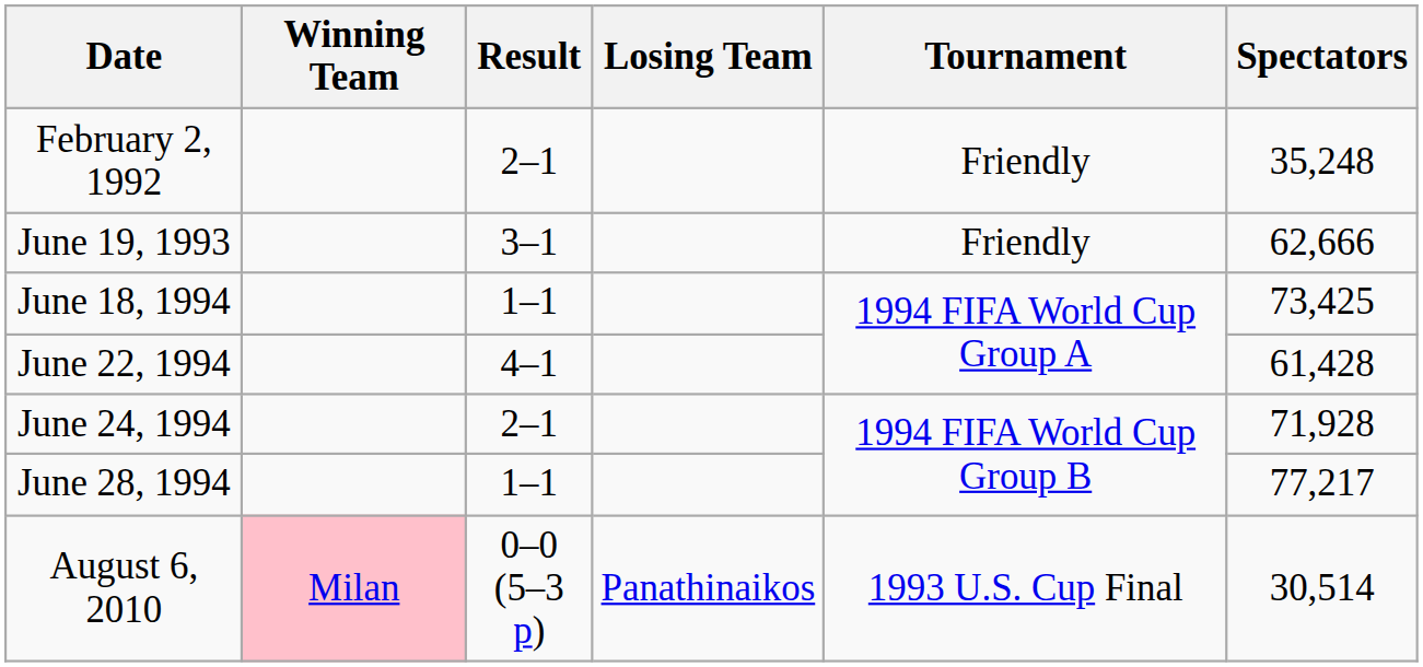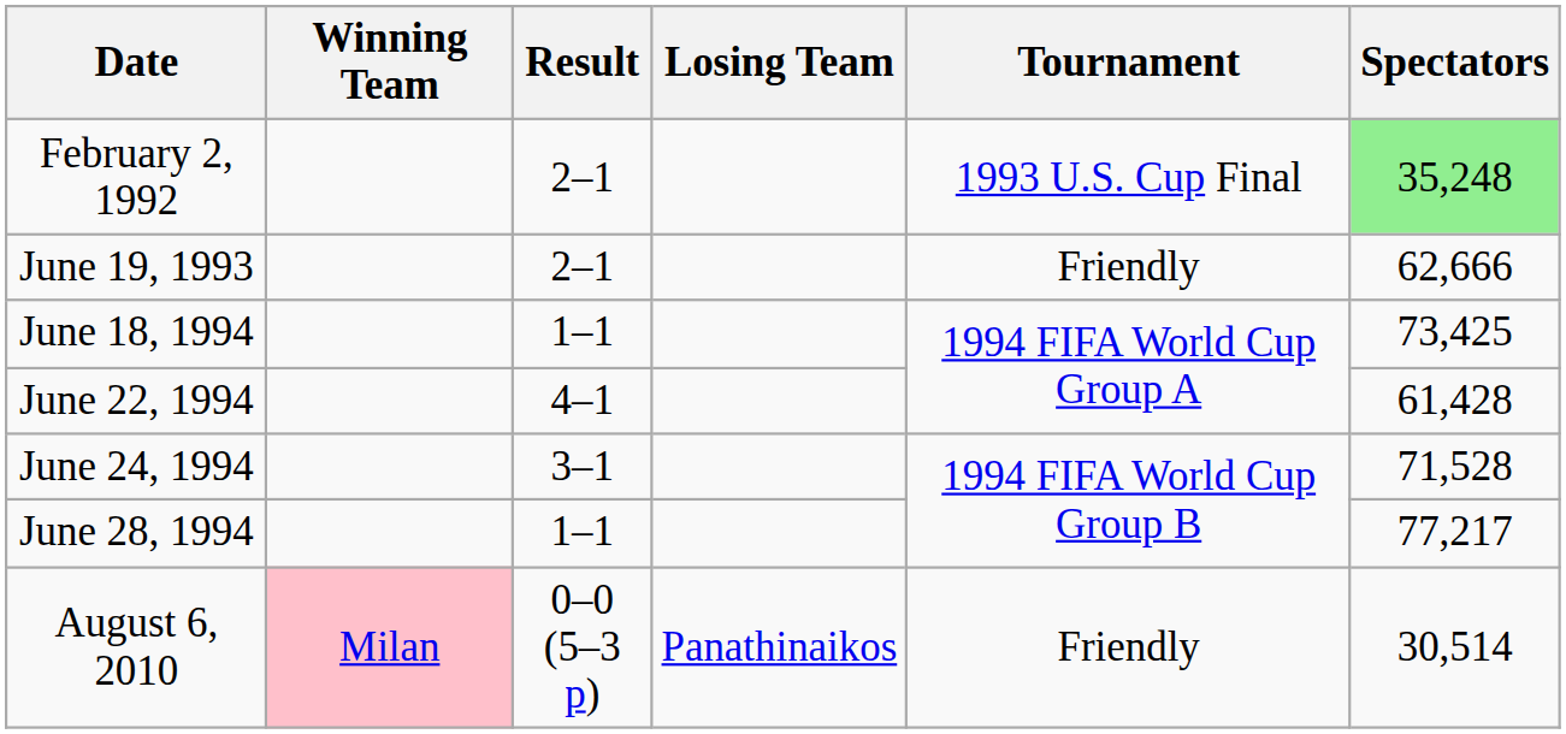February 2, 1992 | Tournament: Friendly -> 1993 U.S. Cup Final
February 2, 1992 | Spectators: no background -> lightgreen background
June 19, 1993 | Result: 3–1 -> 2–1
June 24, 1994 | Result: 2–1 -> 3–1
June 24, 1994 | Spectators: 71,928 -> 71,528
August 6, 2010 | Tournament: 1993 U.S. Cup Final -> Friendly
